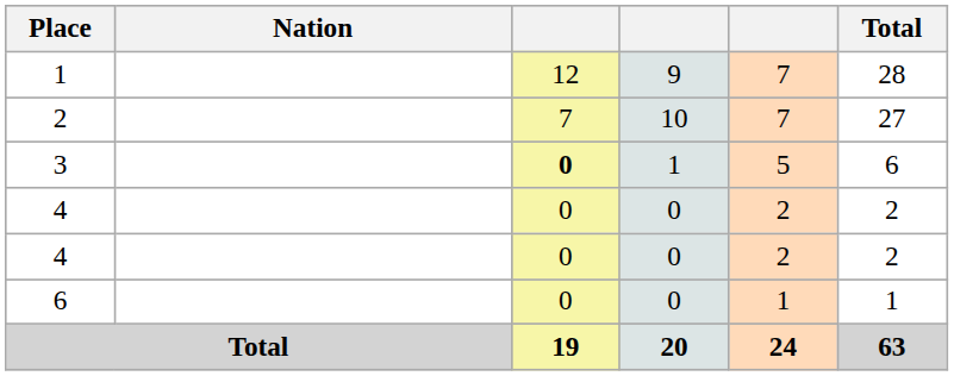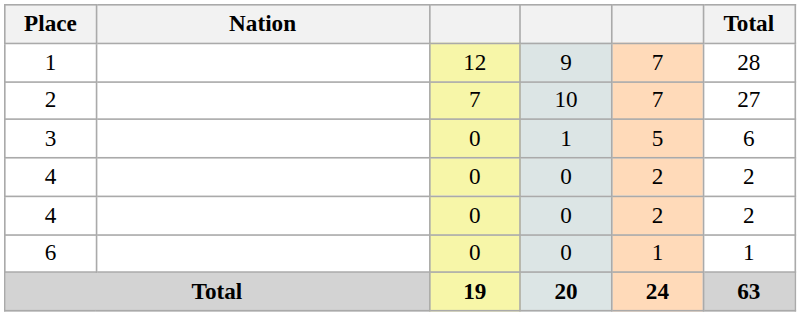3 | column 3: bold -> normal
